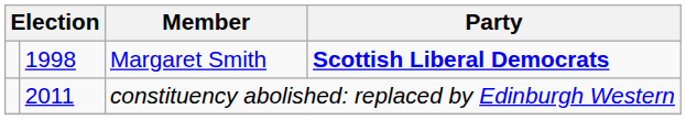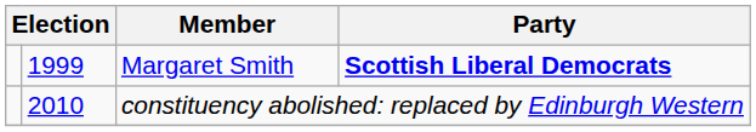Margaret Smith | column 2: 1998 -> 1999
constituency abolished: replaced by Edinburgh Western | column 2: 2011 -> 2010
